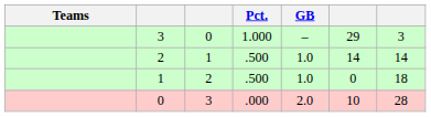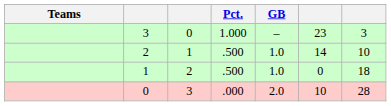row 2 | column 6: 29 -> 23
row 3 | column 7: 14 -> 10
